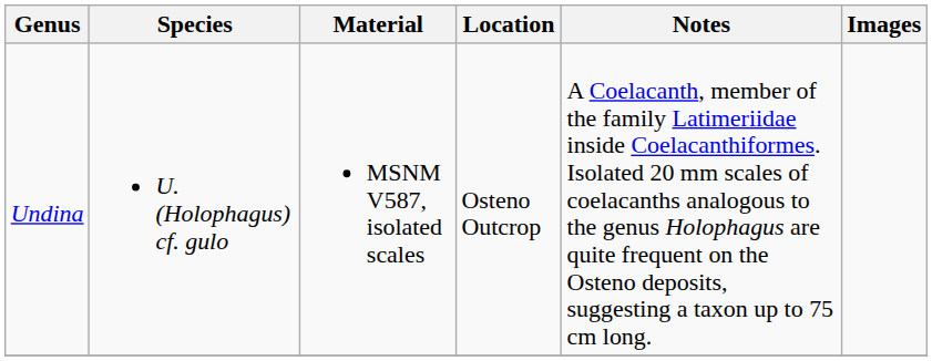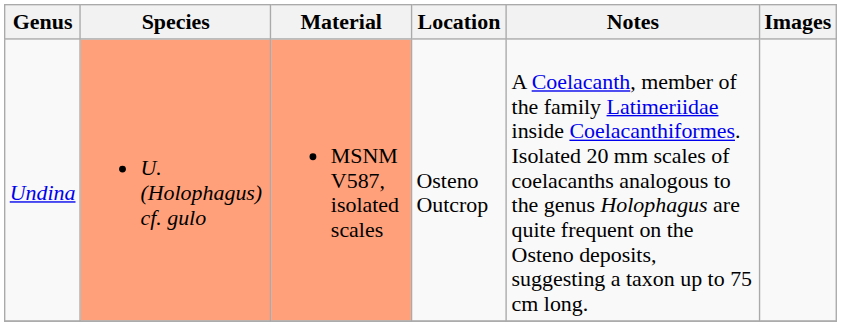Undina | Species: no background -> lightsalmon background
Undina | Material: no background -> lightsalmon background
